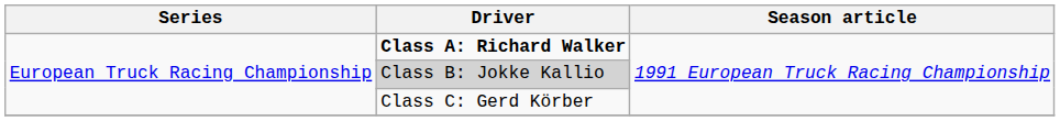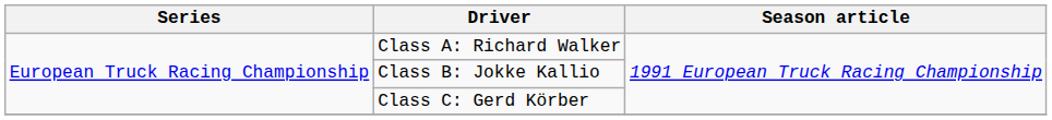Class A: Richard Walker | Driver: bold -> normal
Class B: Jokke Kallio | Driver: lightgrey background -> no background
